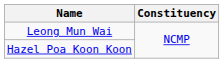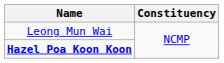Hazel Poa Koon Koon | Name: normal -> bold
